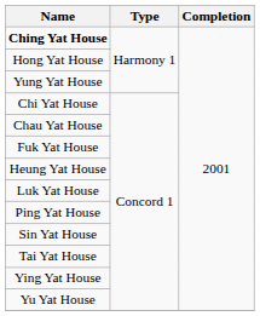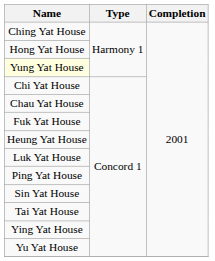Ching Yat House | Name: bold -> normal
Yung Yat House | Name: no background -> lightyellow background
